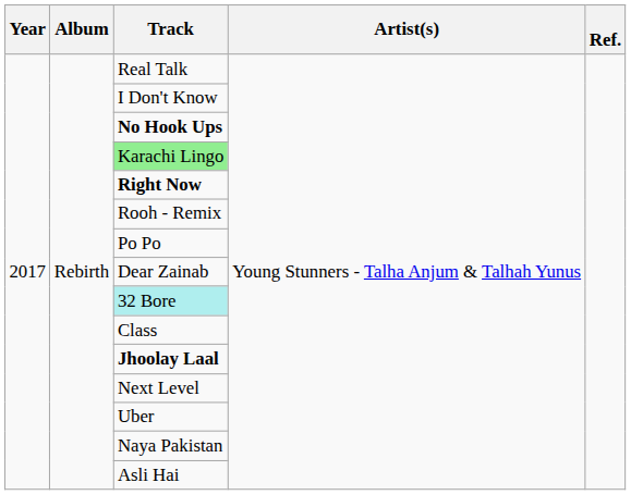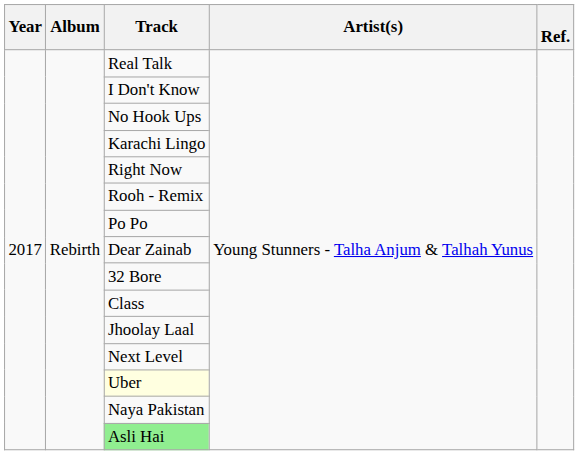No Hook Ups | Track: bold -> normal
Karachi Lingo | Track: lightgreen background -> no background
Right Now | Track: bold -> normal
32 Bore | Track: paleturquoise background -> no background
Jhoolay Laal | Track: bold -> normal
Uber | Track: no background -> lightyellow background
Asli Hai | Track: no background -> lightgreen background
